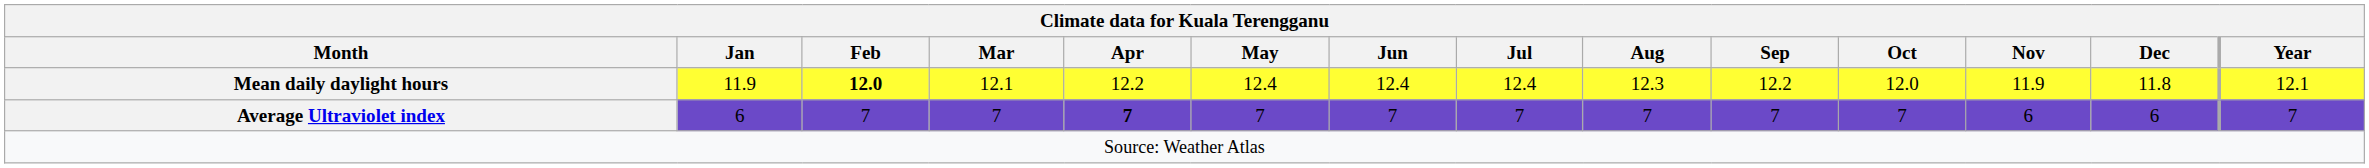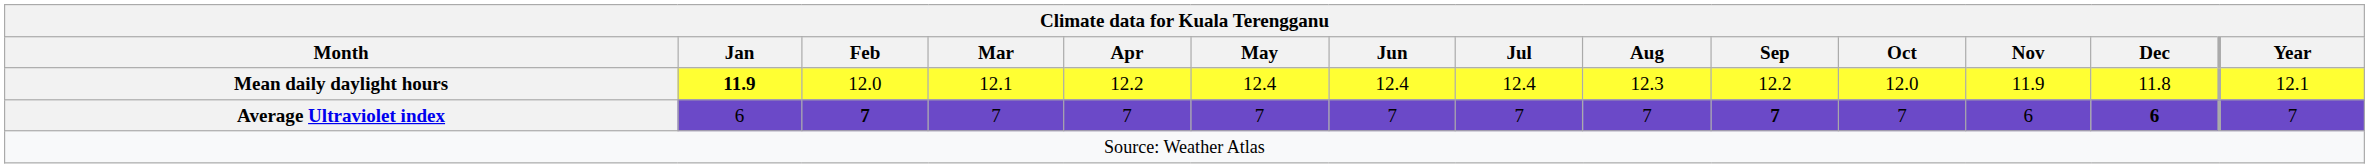row 3 | Jan: normal -> bold
row 3 | Feb: bold -> normal
row 4 | Feb: normal -> bold
row 4 | Apr: bold -> normal
row 4 | Sep: normal -> bold
row 4 | Dec: normal -> bold
